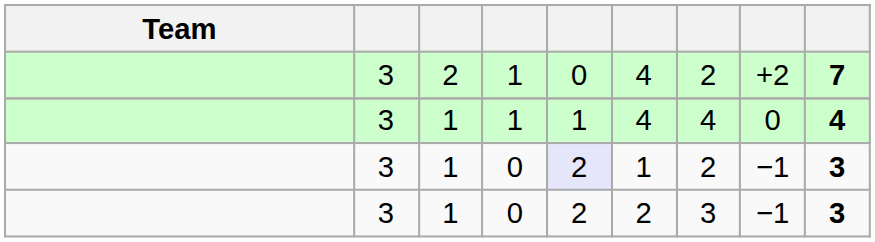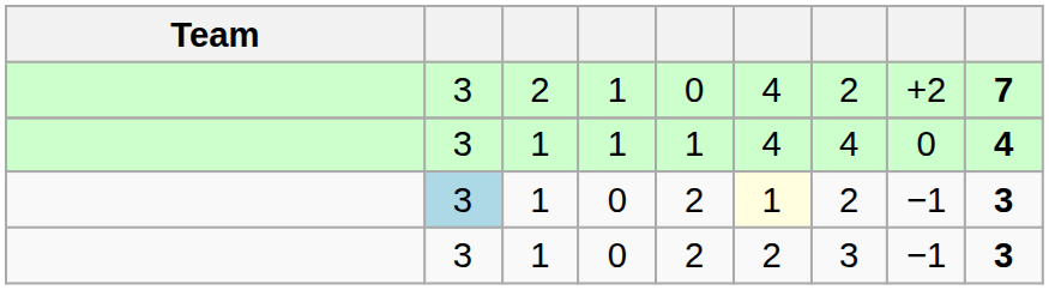row 4 | column 2: no background -> lightblue background
row 4 | column 5: lavender background -> no background
row 4 | column 6: no background -> lightyellow background
